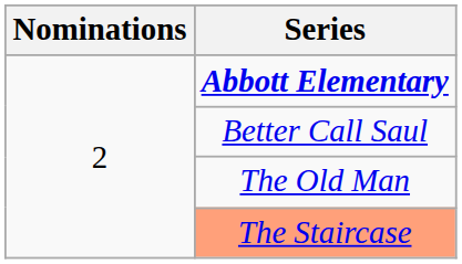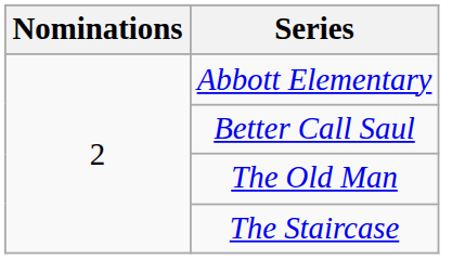Abbott Elementary | Series: bold -> normal
The Staircase | Series: lightsalmon background -> no background
